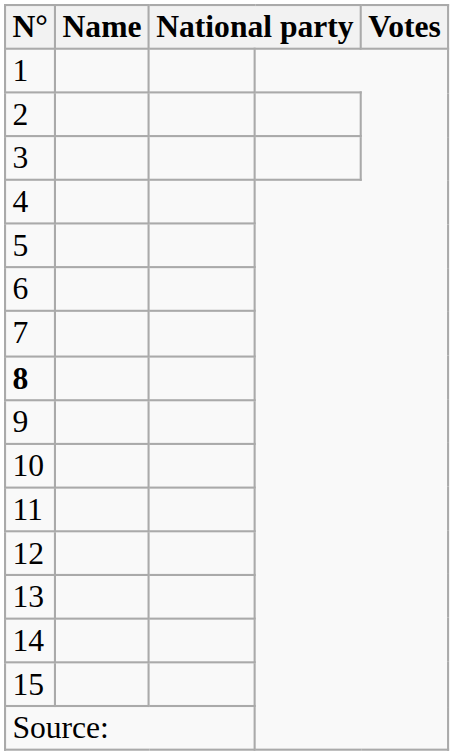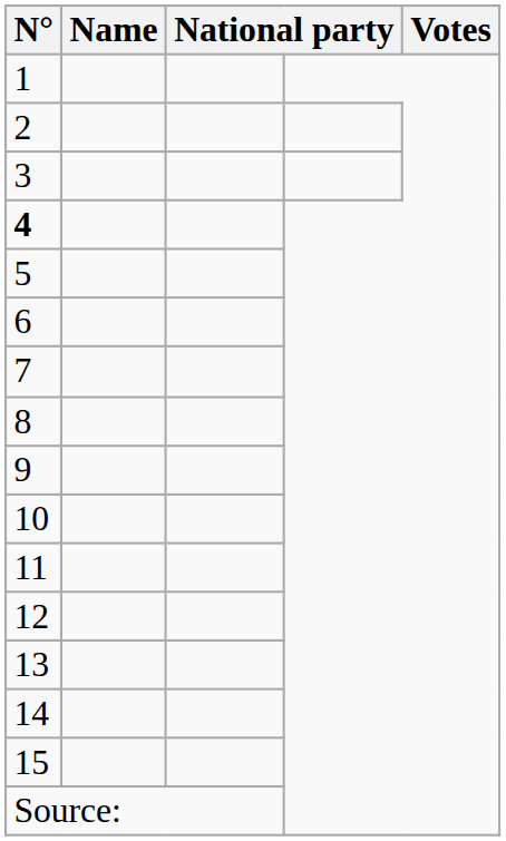4 | N°: normal -> bold
8 | N°: bold -> normal
